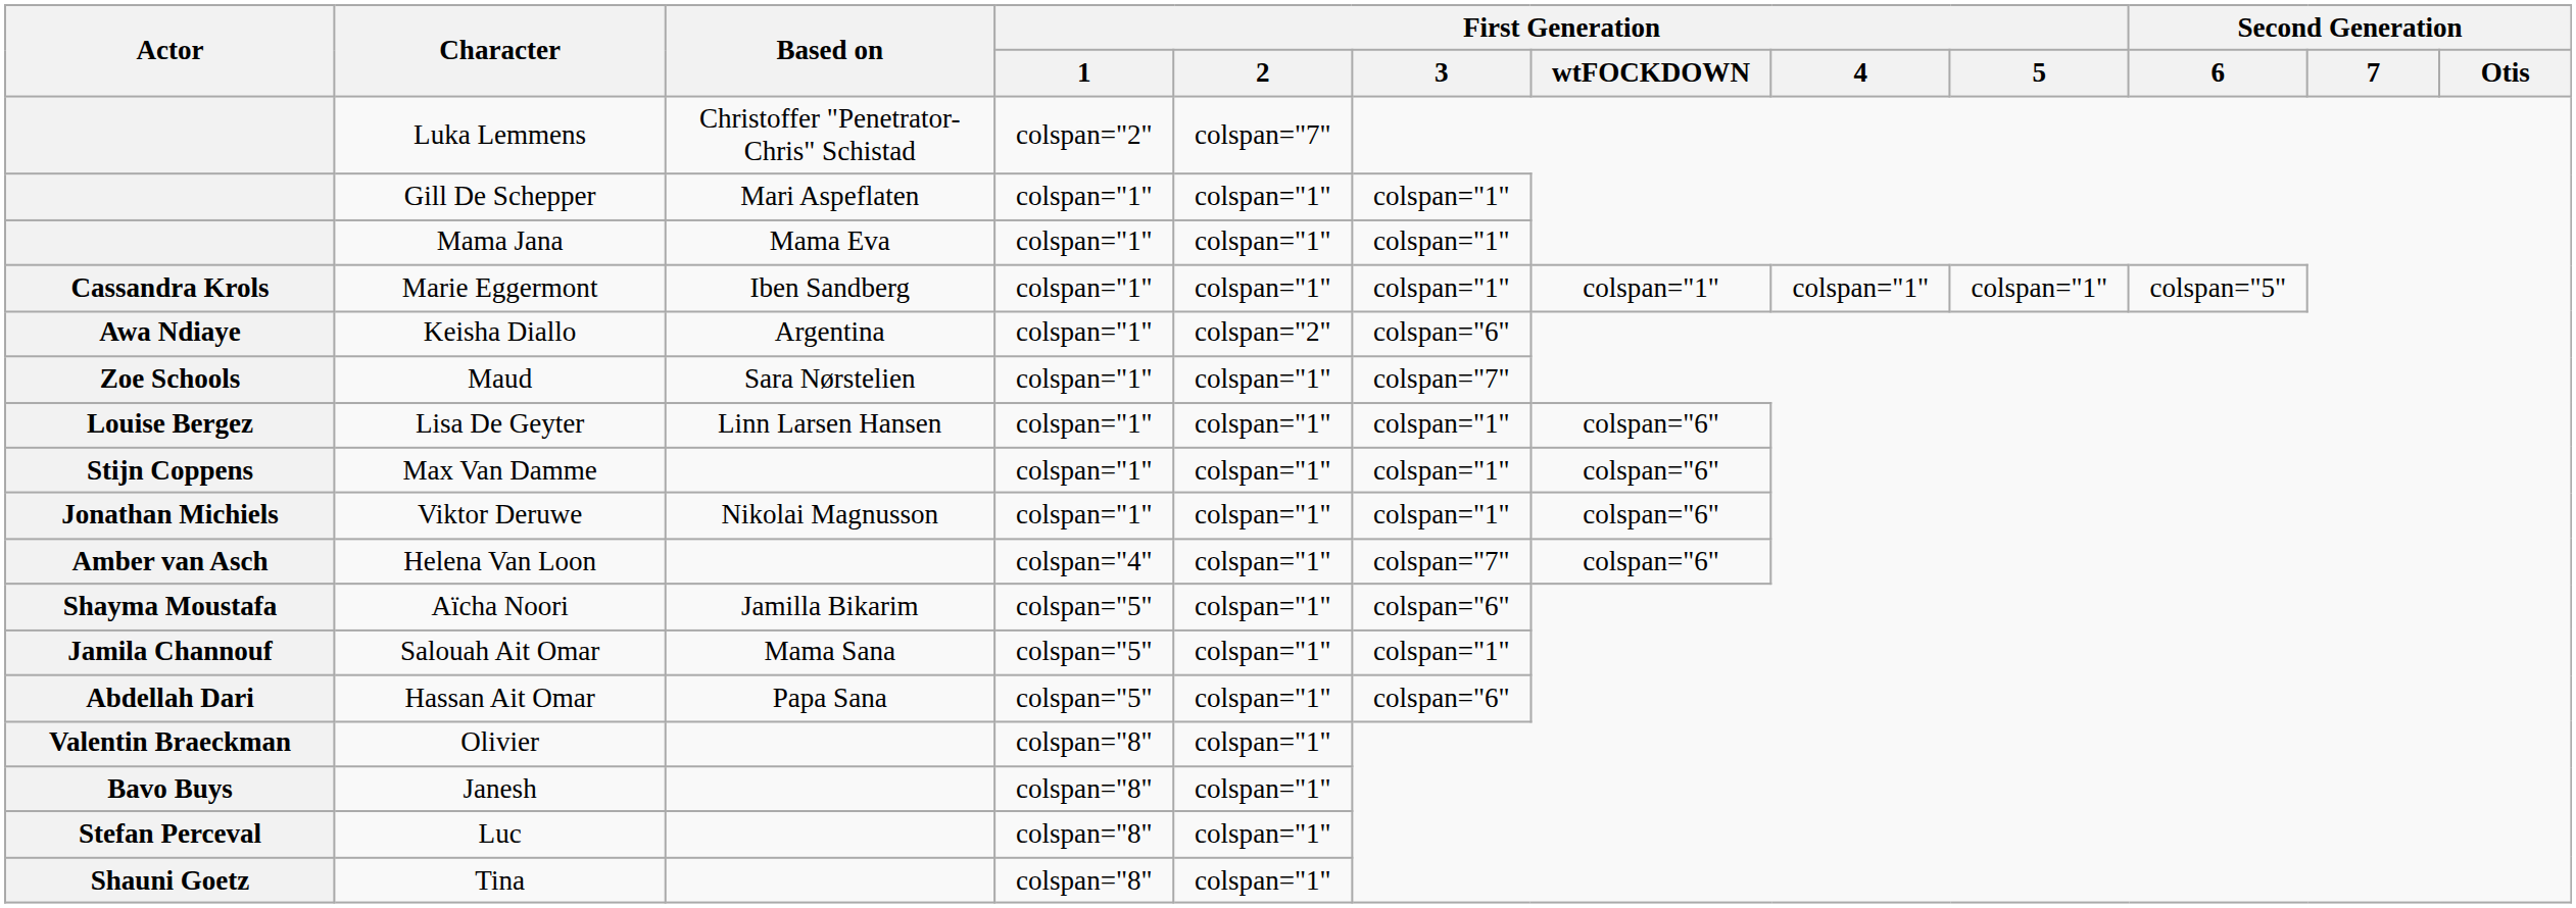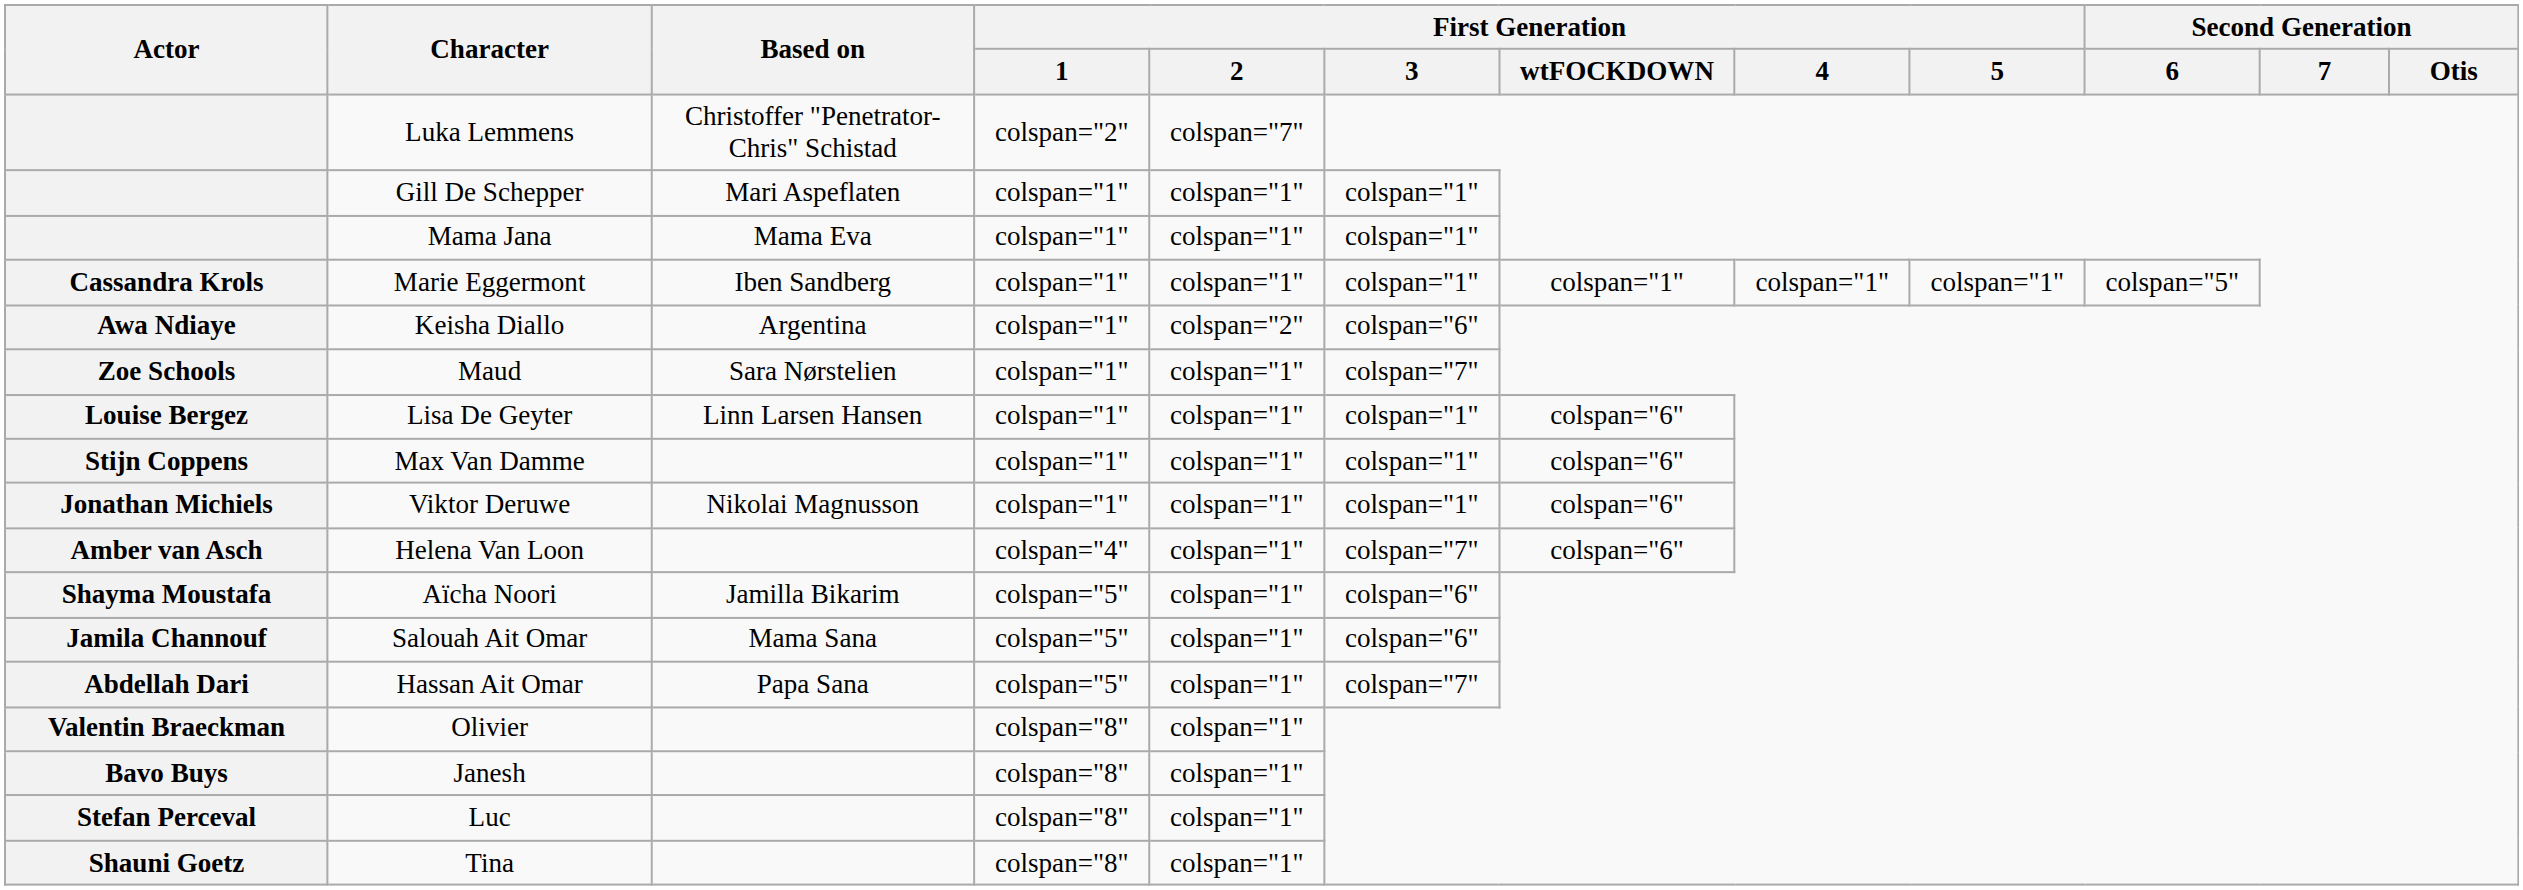Salouah Ait Omar | First Generation / 3: colspan="1" -> colspan="6"
Hassan Ait Omar | First Generation / 3: colspan="6" -> colspan="7"
